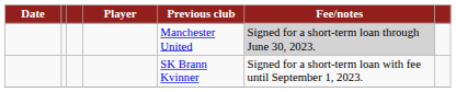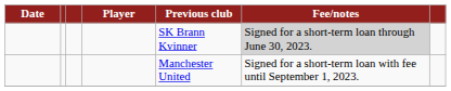row 2 | Previous club: Manchester United -> SK Brann Kvinner
row 3 | Previous club: SK Brann Kvinner -> Manchester United
